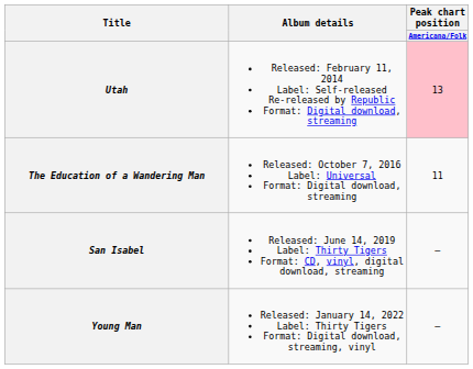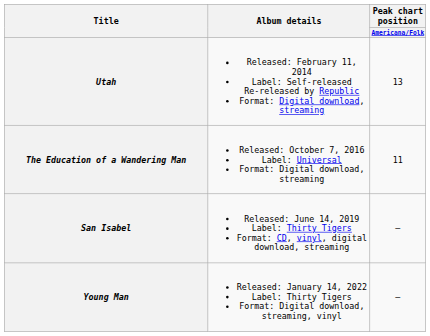Utah | Peak chart position / Americana/Folk: pink background -> no background
